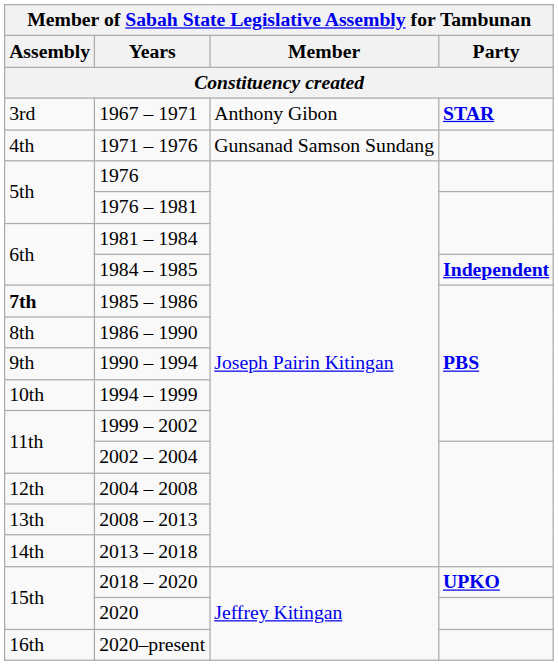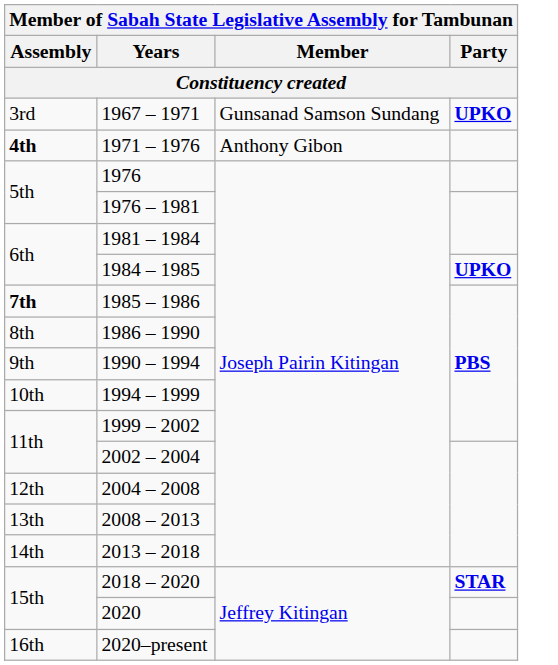1967 – 1971 | Member: Anthony Gibon -> Gunsanad Samson Sundang
1967 – 1971 | Party: STAR -> UPKO
1971 – 1976 | Assembly: normal -> bold
1971 – 1976 | Member: Gunsanad Samson Sundang -> Anthony Gibon
1984 – 1985 | Party: Independent -> UPKO
2018 – 2020 | Party: UPKO -> STAR
